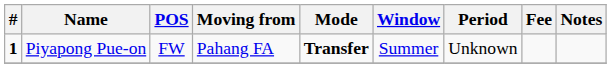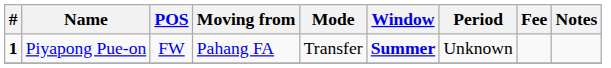Piyapong Pue-on | Mode: bold -> normal
Piyapong Pue-on | Window: normal -> bold
